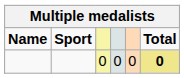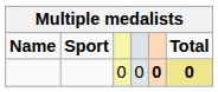row 3 | column 5: normal -> bold
